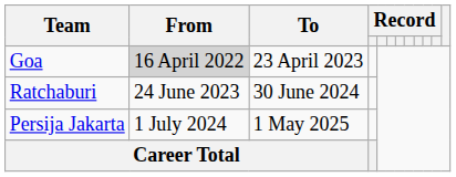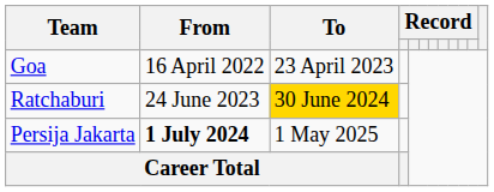Goa | From: lightgrey background -> no background
Ratchaburi | To: no background -> gold background
Persija Jakarta | From: normal -> bold
